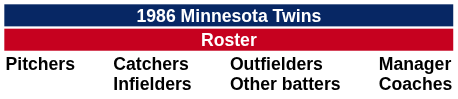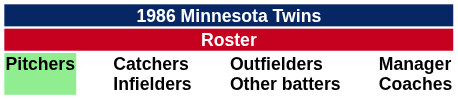Pitchers | column 1: no background -> lightgreen background
